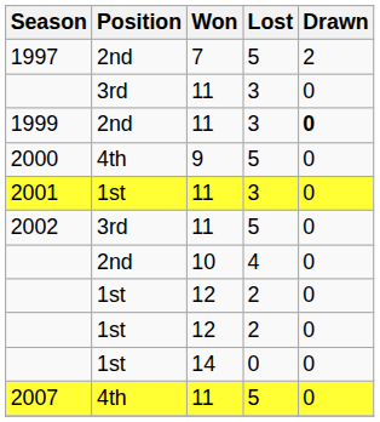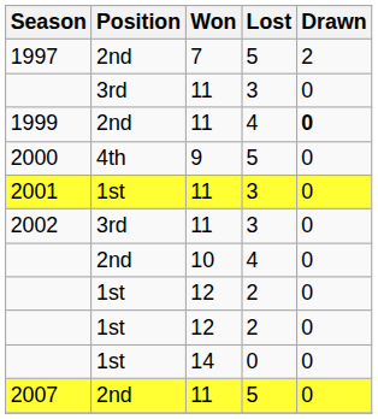1999 | Lost: 3 -> 4
2002 | Lost: 5 -> 3
2007 | Position: 4th -> 2nd
